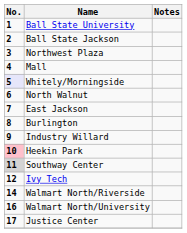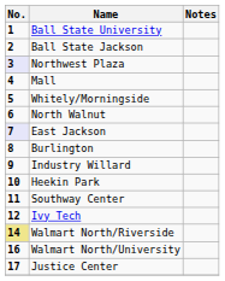Northwest Plaza | No.: no background -> lavender background
Whitely/Morningside | No.: lavender background -> no background
East Jackson | No.: no background -> lavender background
Heekin Park | No.: pink background -> no background
Southway Center | No.: lightgrey background -> no background
Walmart North/Riverside | No.: no background -> khaki background
